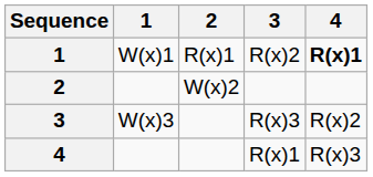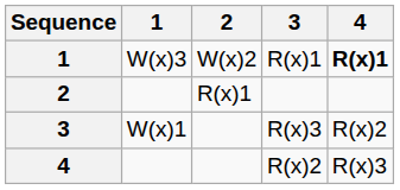row 2 | 1: W(x)1 -> W(x)3
row 2 | 2: R(x)1 -> W(x)2
row 2 | 3: R(x)2 -> R(x)1
row 3 | 2: W(x)2 -> R(x)1
row 4 | 1: W(x)3 -> W(x)1
row 5 | 3: R(x)1 -> R(x)2
